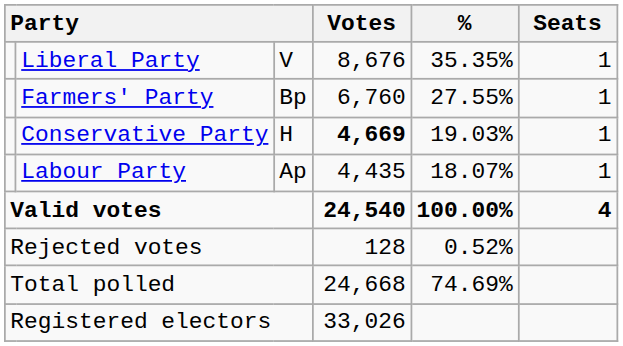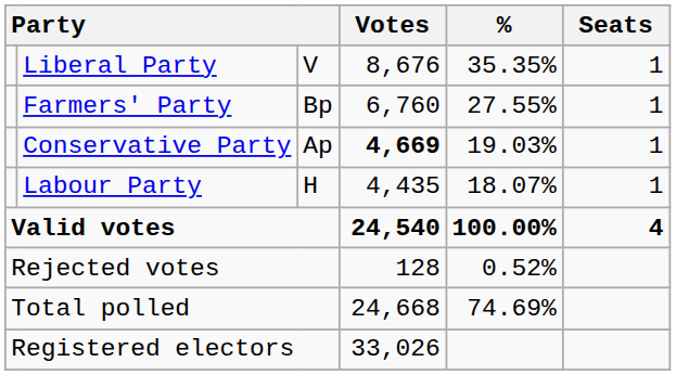Conservative Party | column 3: H -> Ap
Labour Party | column 3: Ap -> H
